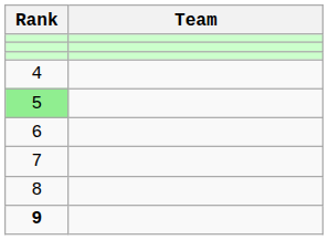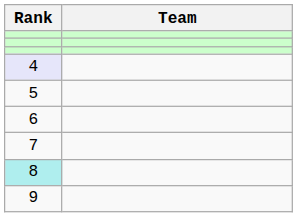row 5 | Rank: no background -> lavender background
row 6 | Rank: lightgreen background -> no background
row 9 | Rank: no background -> paleturquoise background
row 10 | Rank: bold -> normal
